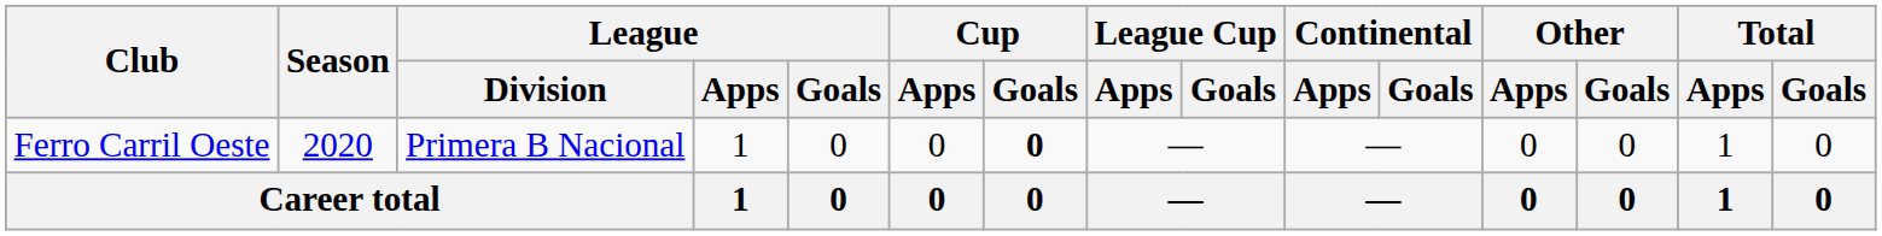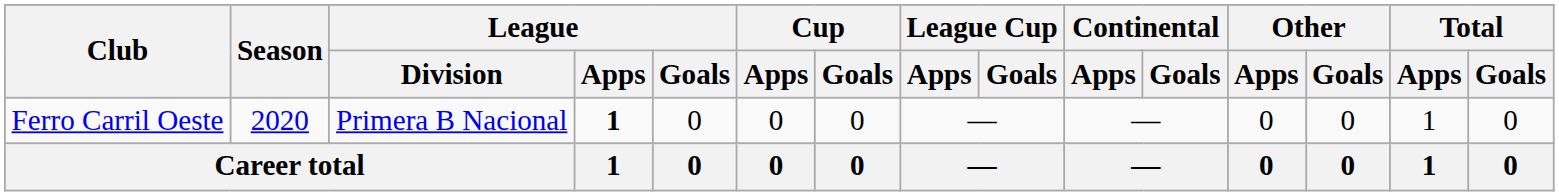Ferro Carril Oeste | League / Apps: normal -> bold
Ferro Carril Oeste | Cup / Goals: bold -> normal
